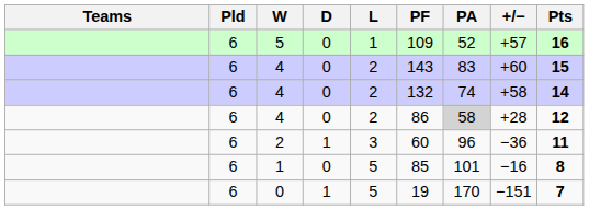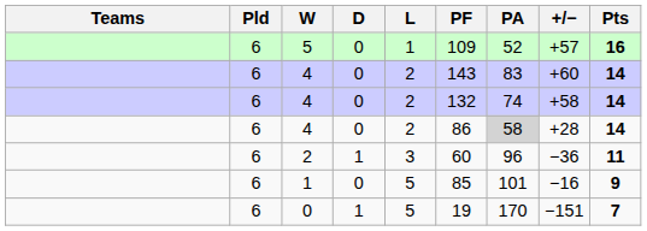row 3 | Pts: 15 -> 14
row 5 | Pts: 12 -> 14
row 7 | Pts: 8 -> 9
